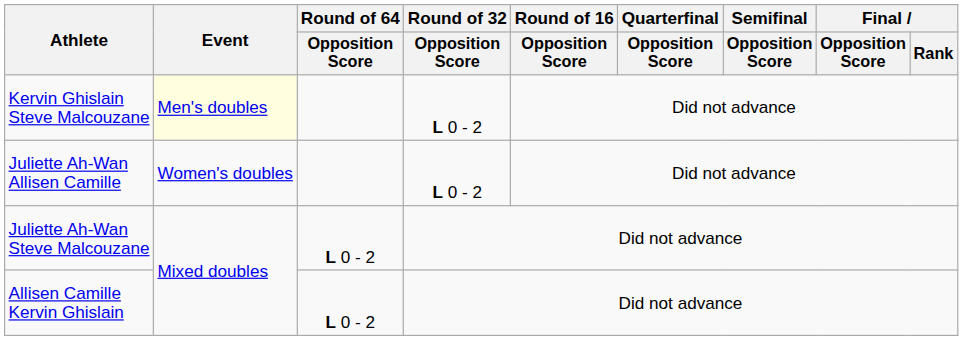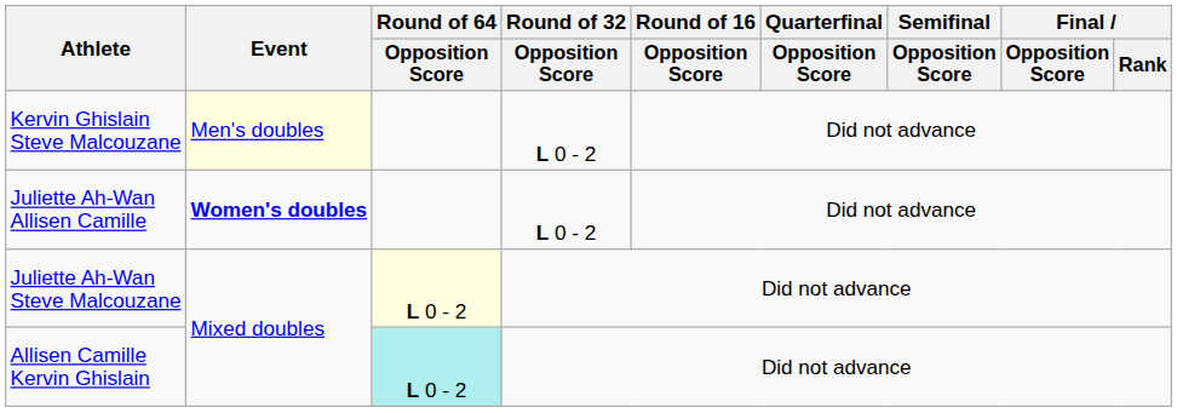Juliette Ah-Wan Allisen Camille | Event: normal -> bold
Juliette Ah-Wan Steve Malcouzane | Round of 64 / Opposition Score: no background -> lightyellow background
Allisen Camille Kervin Ghislain | Round of 64 / Opposition Score: no background -> paleturquoise background
